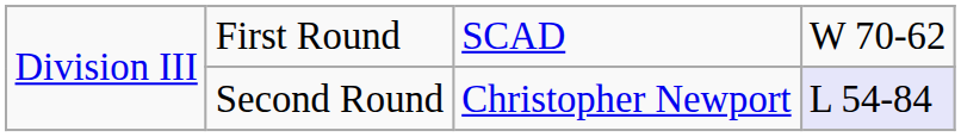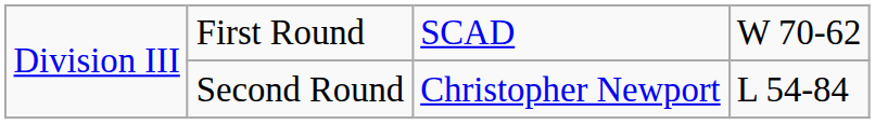Division III / Second Round | column 4: lavender background -> no background
